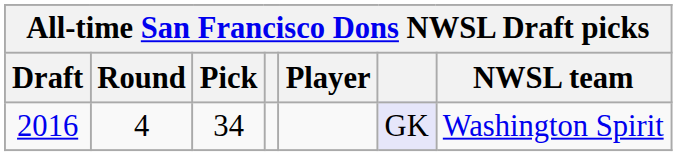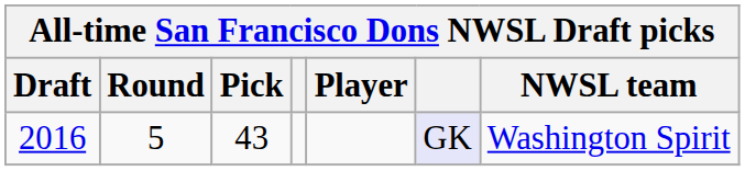2016 | Round: 4 -> 5
2016 | Pick: 34 -> 43
